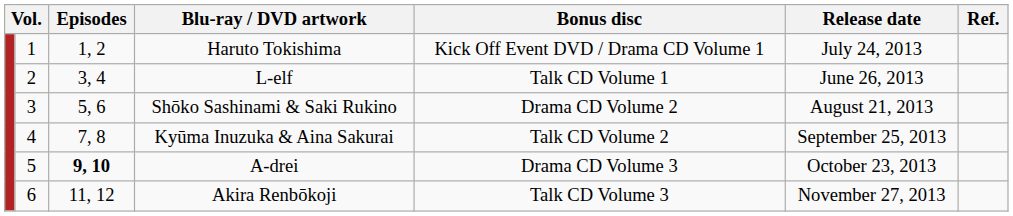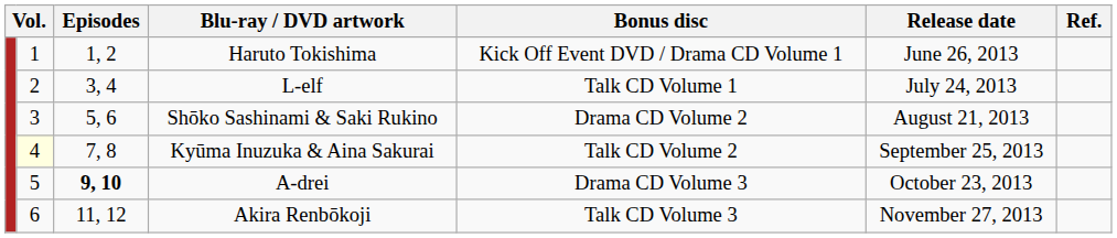Haruto Tokishima | Release date: July 24, 2013 -> June 26, 2013
L-elf | Release date: June 26, 2013 -> July 24, 2013
Kyūma Inuzuka & Aina Sakurai | column 2: no background -> lightyellow background
